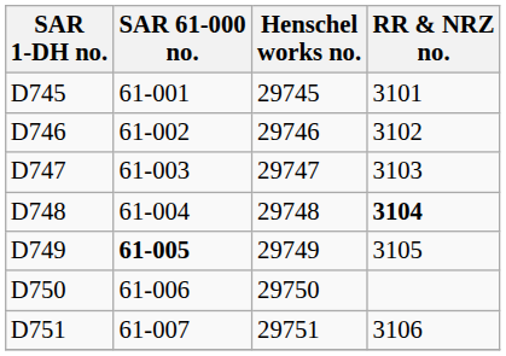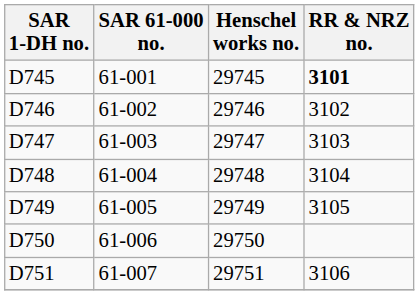D745 | RR & NRZ no.: normal -> bold
D748 | RR & NRZ no.: bold -> normal
D749 | SAR 61-000 no.: bold -> normal
